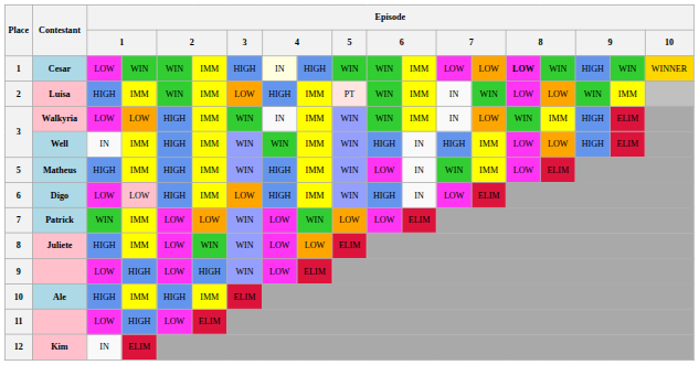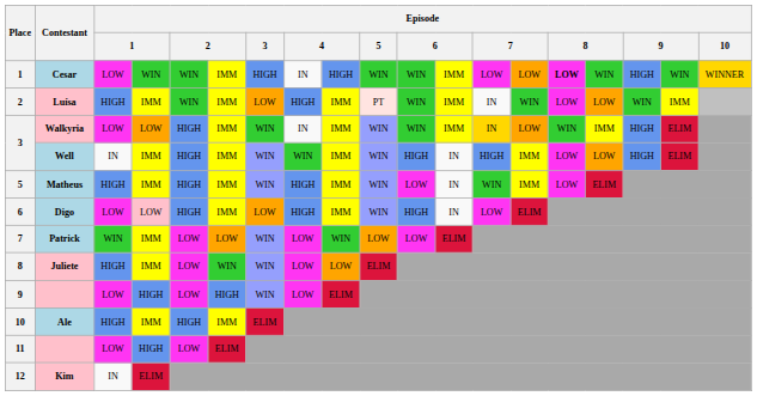Cesar | column 8: lightyellow background -> no background
Walkyria | column 13: no background -> gold background
